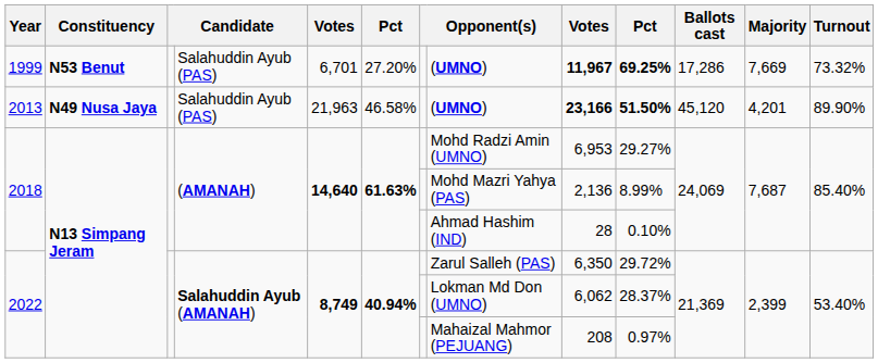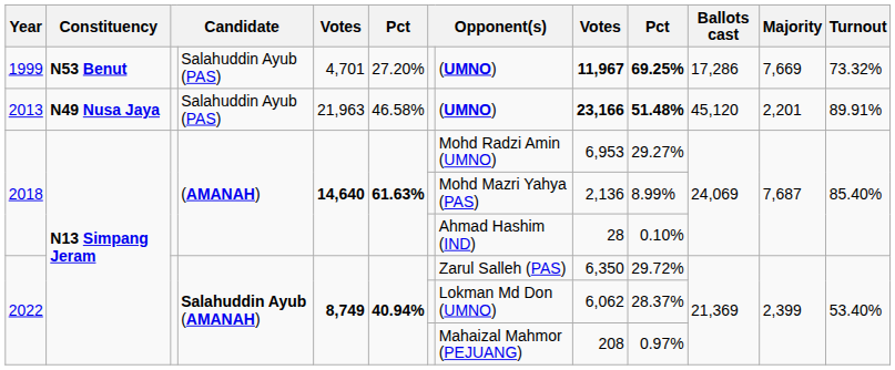1999 | column 5: 6,701 -> 4,701
2013 | column 10: 51.50% -> 51.48%
2013 | Majority: 4,201 -> 2,201
2013 | Turnout: 89.90% -> 89.91%
